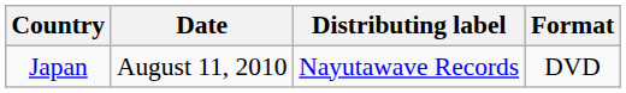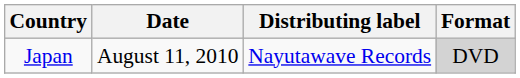Japan | Format: no background -> lightgrey background
